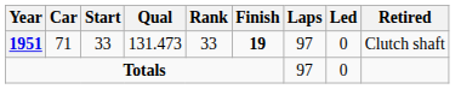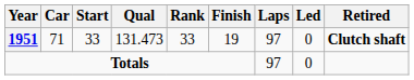1951 | Finish: bold -> normal
1951 | Retired: normal -> bold
